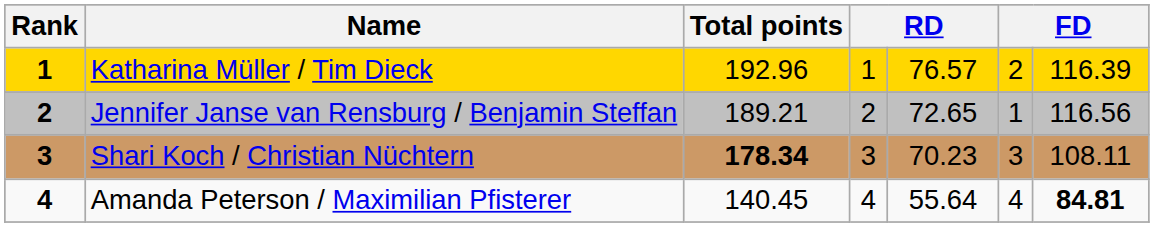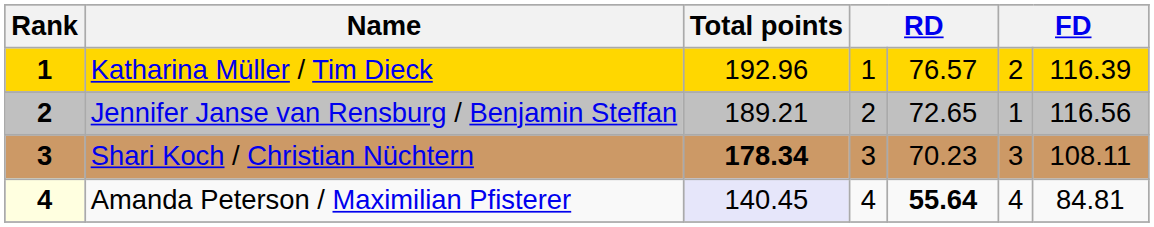Amanda Peterson / Maximilian Pfisterer | Rank: no background -> lightyellow background
Amanda Peterson / Maximilian Pfisterer | Total points: no background -> lavender background
Amanda Peterson / Maximilian Pfisterer | column 5: normal -> bold
Amanda Peterson / Maximilian Pfisterer | column 7: bold -> normal
